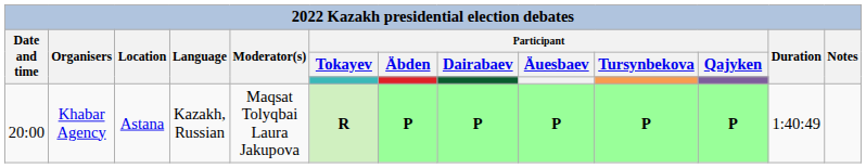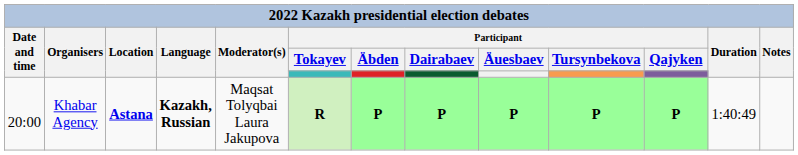Khabar Agency | Location: normal -> bold
Khabar Agency | Language: normal -> bold
